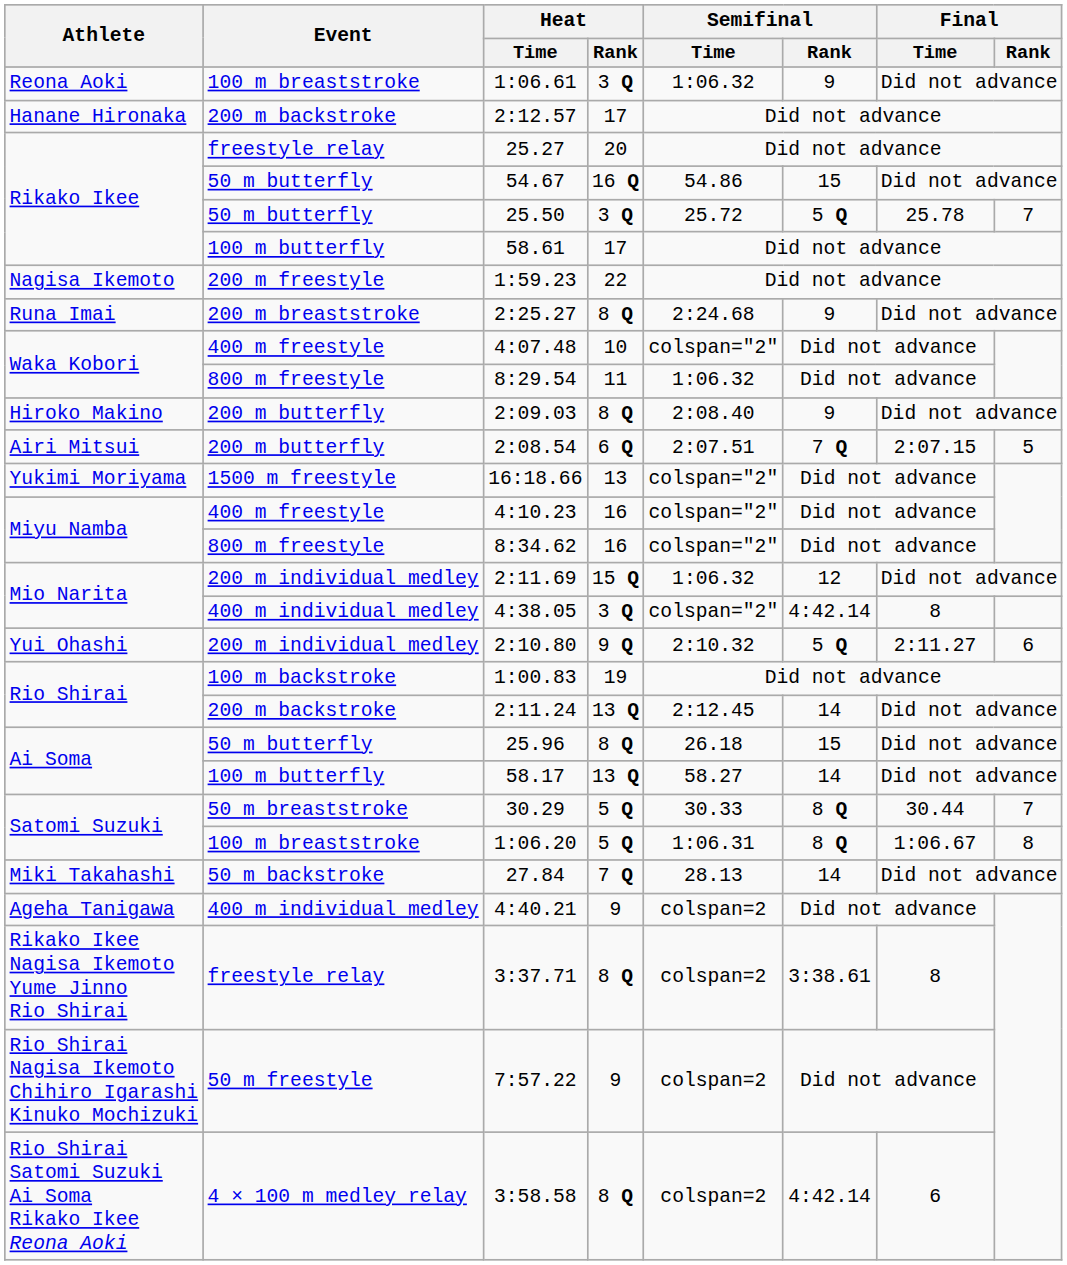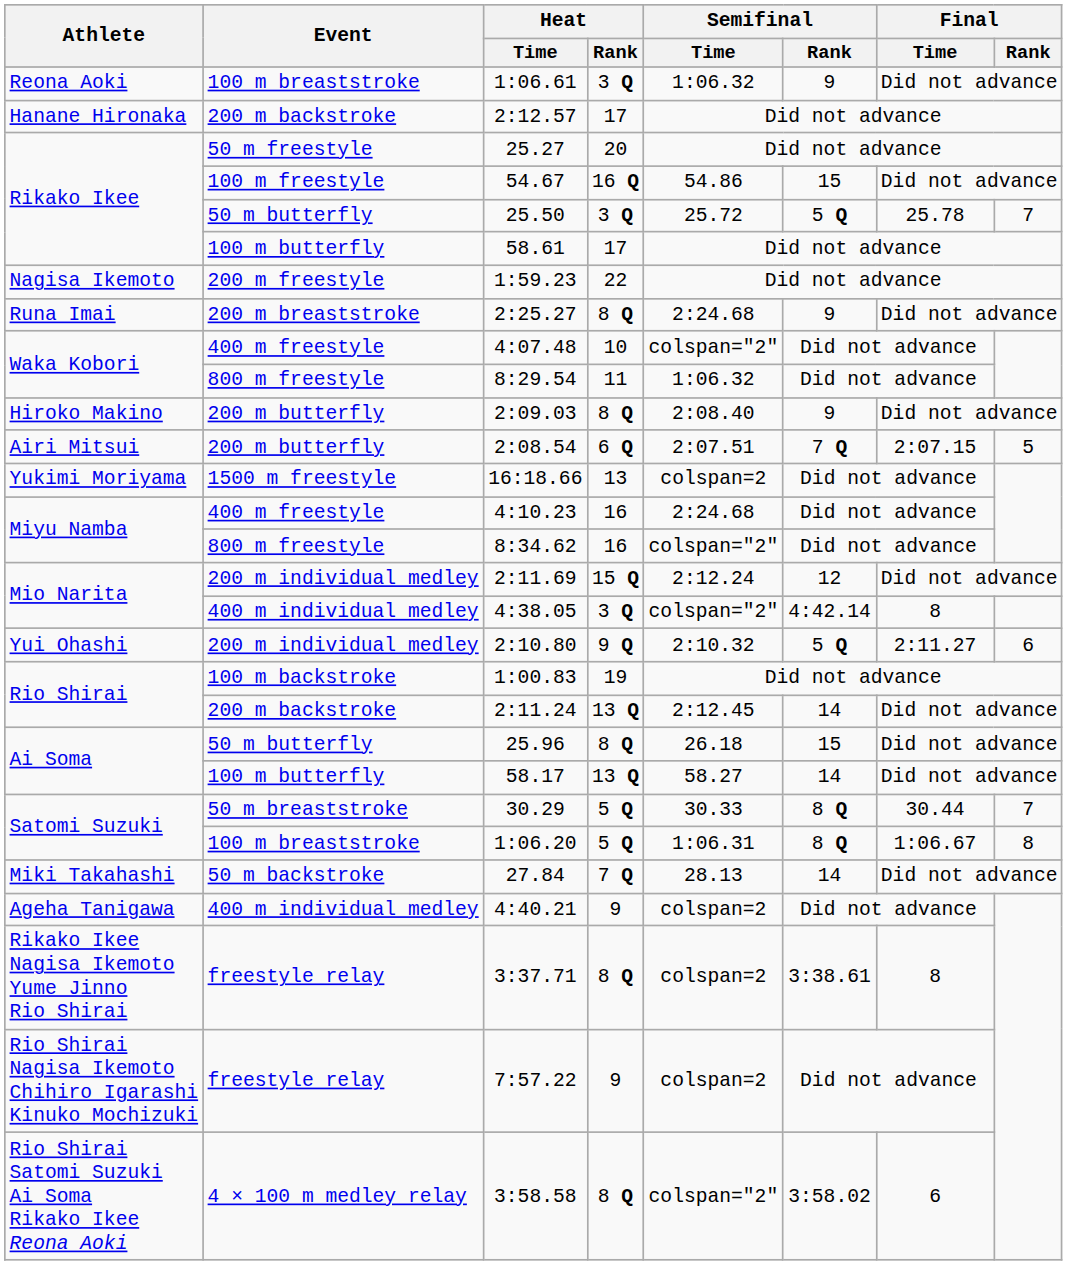25.27 | Event: freestyle relay -> 50 m freestyle
54.67 | Event: 50 m butterfly -> 100 m freestyle
16:18.66 | Semifinal / Time: colspan="2" -> colspan=2
4:10.23 | Semifinal / Time: colspan="2" -> 2:24.68
2:11.69 | Semifinal / Time: 1:06.32 -> 2:12.24
7:57.22 | Event: 50 m freestyle -> freestyle relay
3:58.58 | Semifinal / Time: colspan=2 -> colspan="2"
3:58.58 | Semifinal / Rank: 4:42.14 -> 3:58.02
